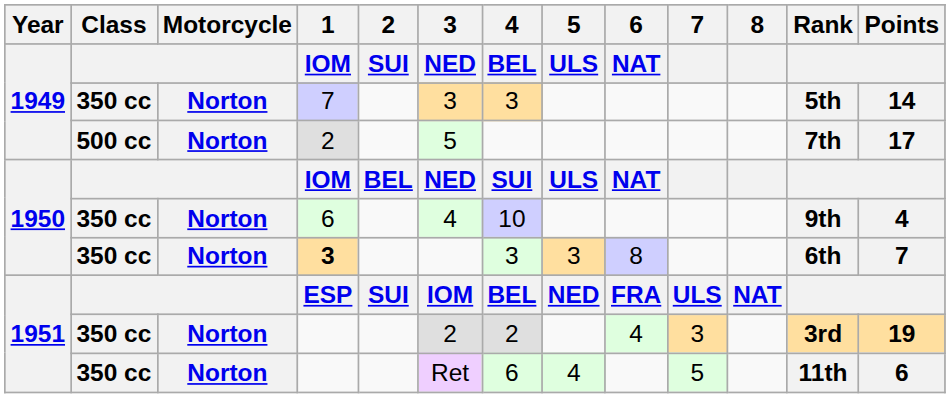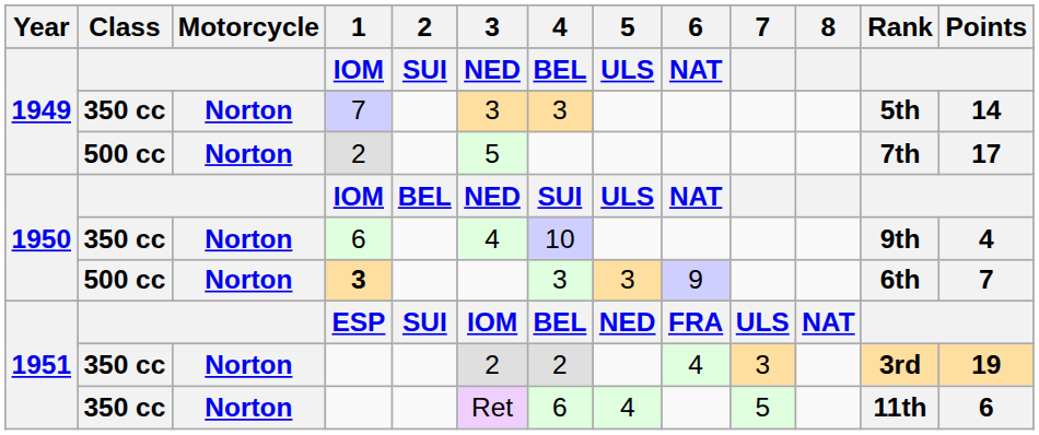row 7 | Class: 350 cc -> 500 cc
row 7 | 6 / NAT: 8 -> 9
